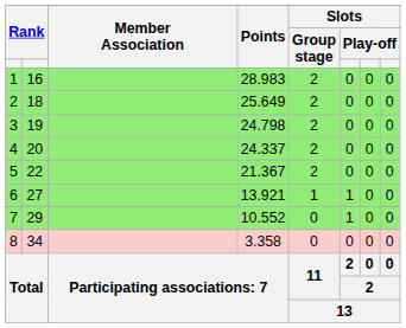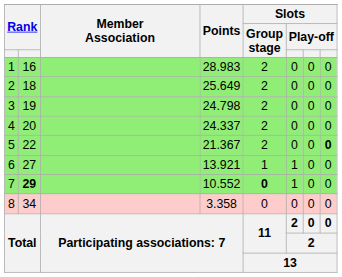5 | column 8: normal -> bold
7 | column 2: normal -> bold
7 | Slots / Group stage: normal -> bold
